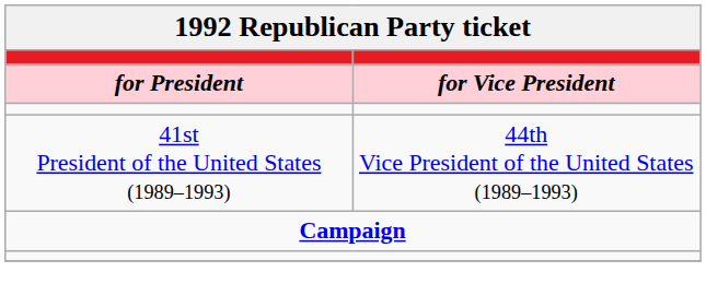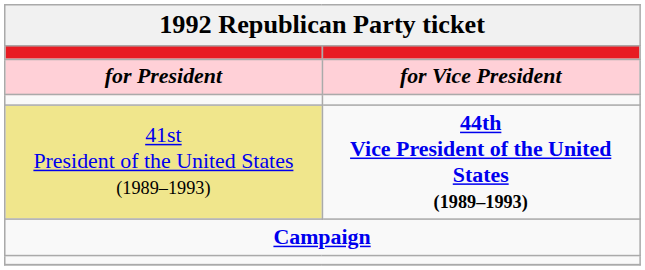41st President of the United States (1989–1993) | column 1: no background -> khaki background
41st President of the United States (1989–1993) | column 2: normal -> bold
